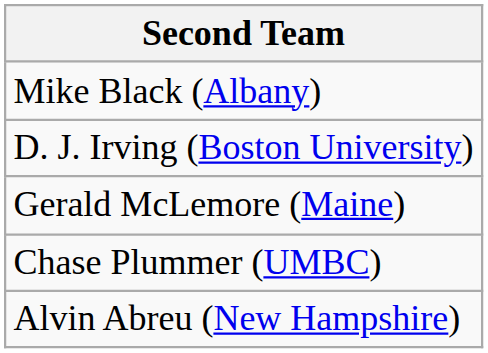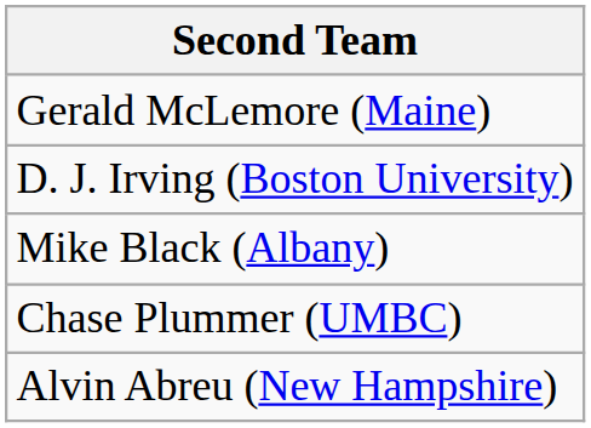row 2 | column 1: Mike Black (Albany) -> Gerald McLemore (Maine)
row 4 | column 1: Gerald McLemore (Maine) -> Mike Black (Albany)
